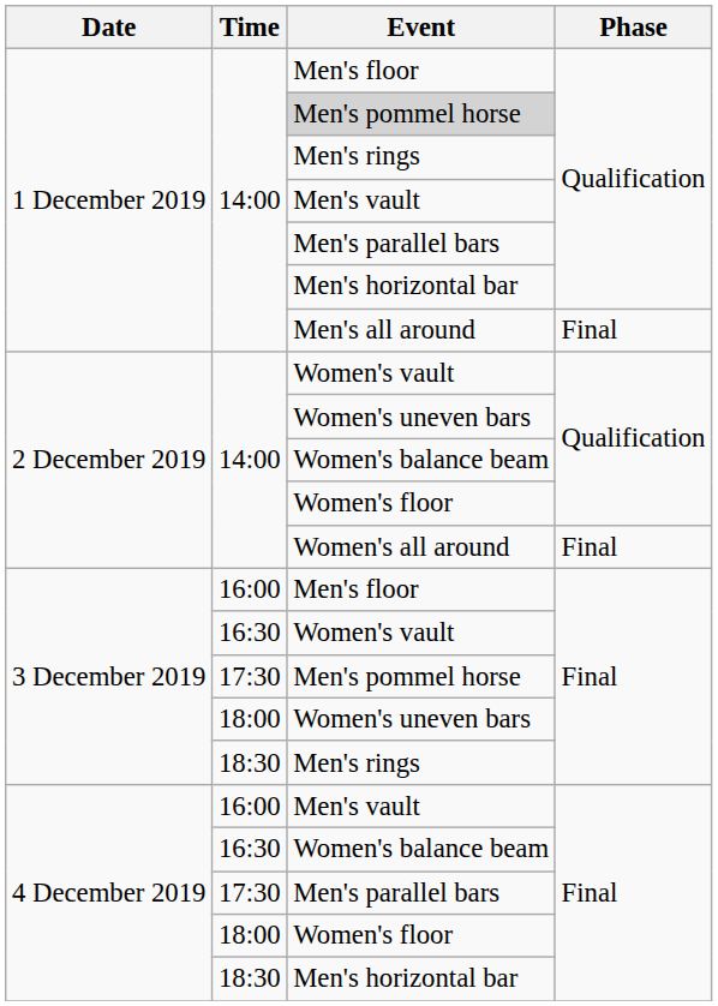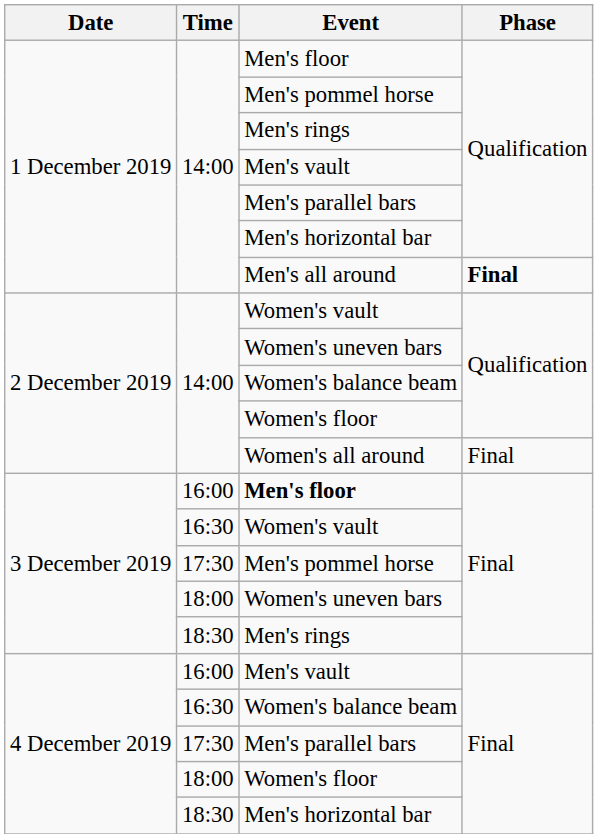14:00 / Men's pommel horse | Event: lightgrey background -> no background
Men's all around | Phase: normal -> bold
16:00 / Men's floor | Event: normal -> bold
